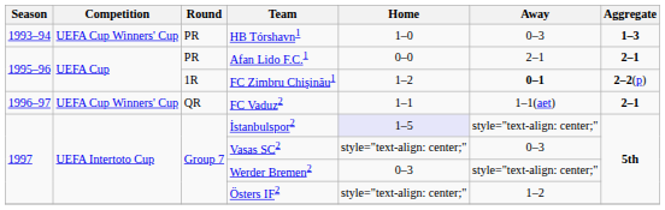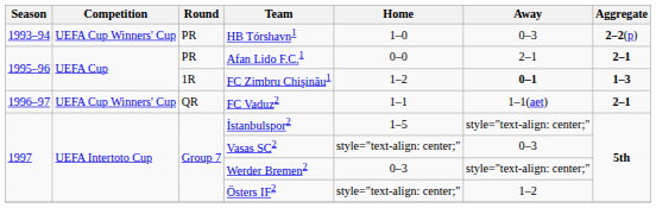HB Tórshavn1 | Aggregate: 1–3 -> 2–2(p)
FC Zimbru Chişinău1 | Aggregate: 2–2(p) -> 1–3
İstanbulspor2 | Home: lavender background -> no background
